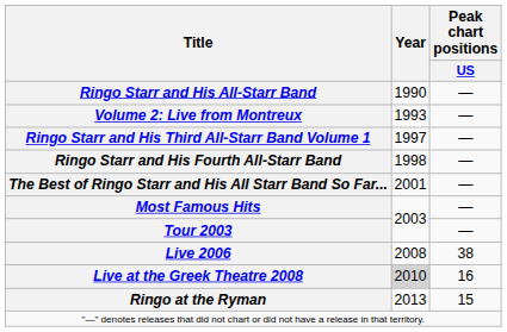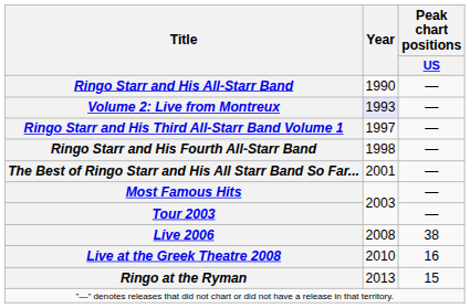Volume 2: Live from Montreux | Year: no background -> lavender background
Live at the Greek Theatre 2008 | Year: lightgrey background -> no background
